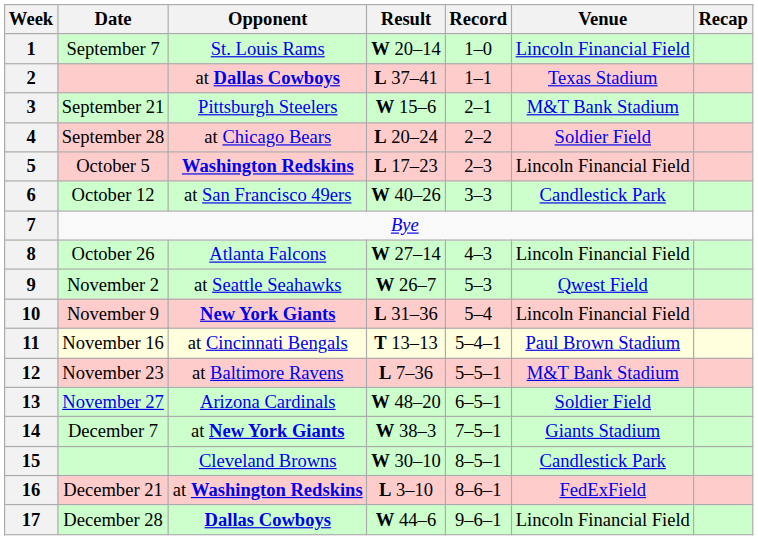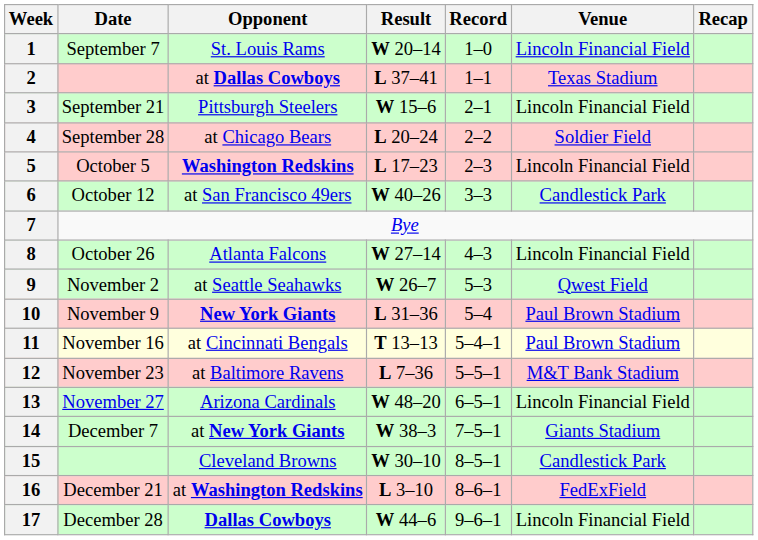3 | Venue: M&T Bank Stadium -> Lincoln Financial Field
10 | Venue: Lincoln Financial Field -> Paul Brown Stadium
13 | Venue: Soldier Field -> Lincoln Financial Field
